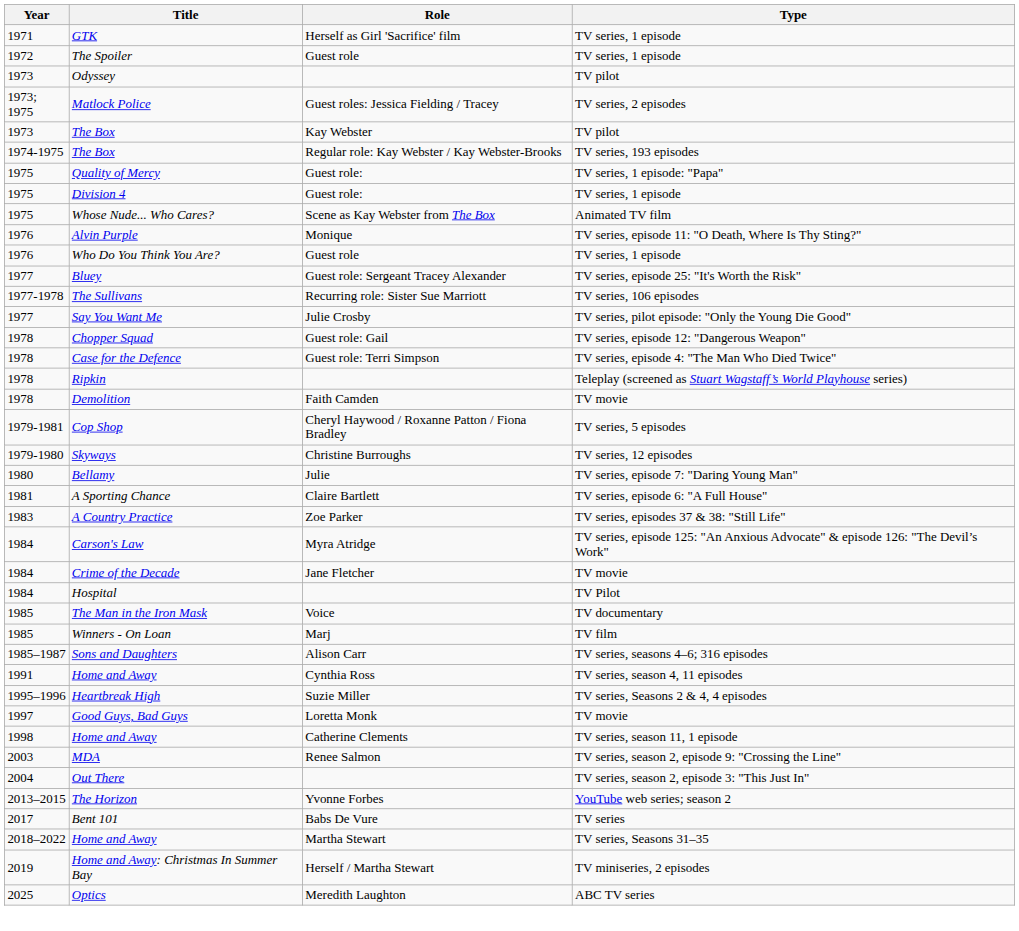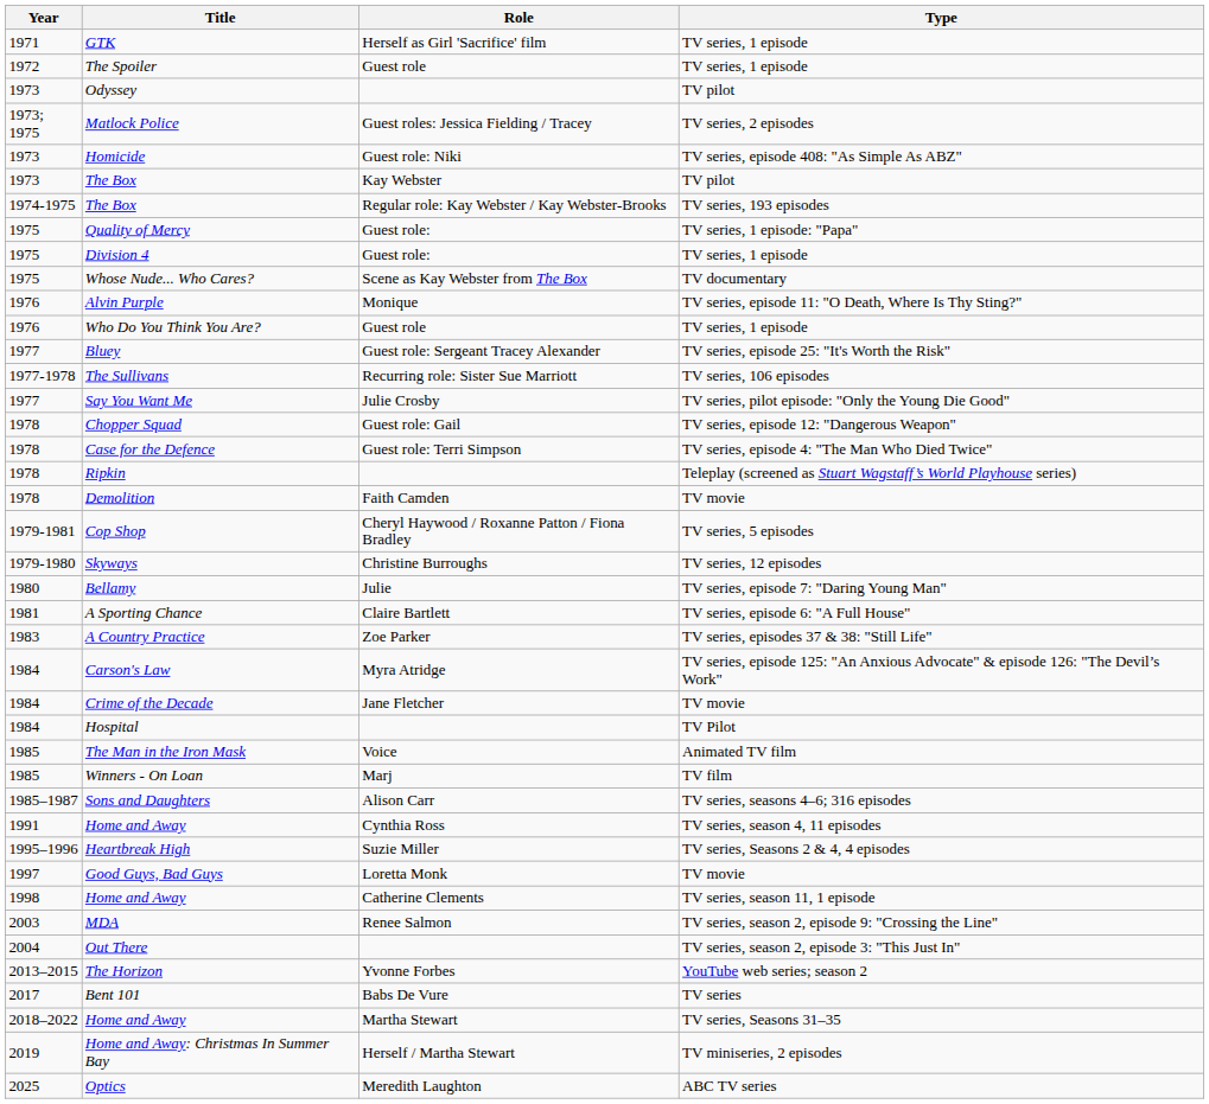+ row: 1973 | Homicide | Guest role: Niki | TV series, episode 408: "As Simple As ABZ"
Whose Nude... Who Cares? | Type: Animated TV film -> TV documentary
The Man in the Iron Mask | Type: TV documentary -> Animated TV film
